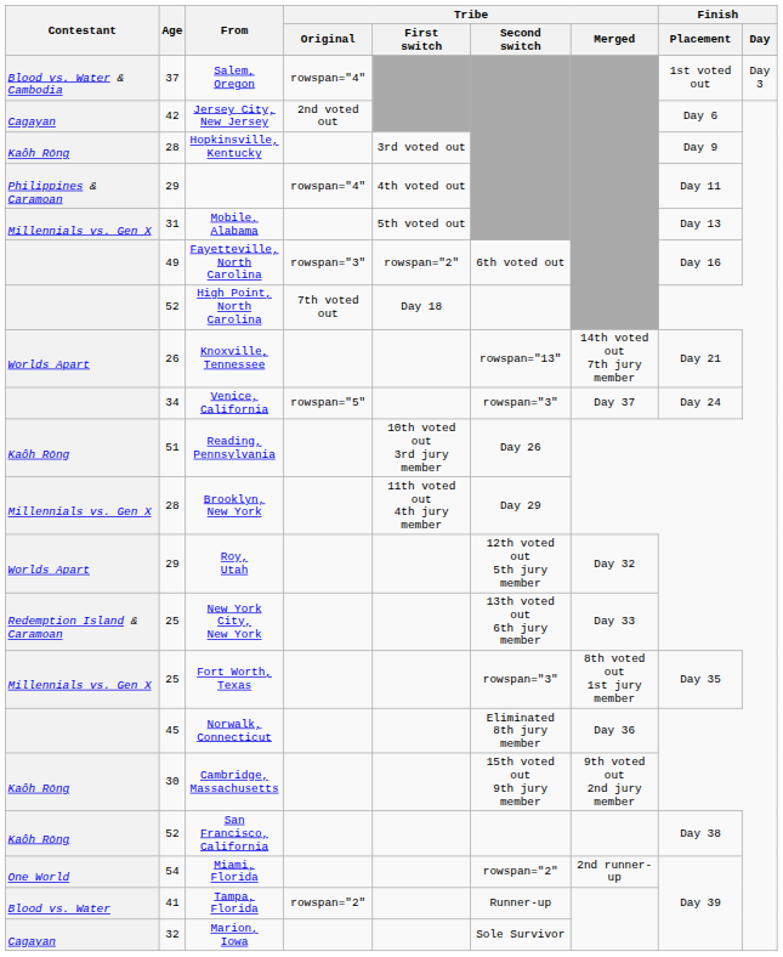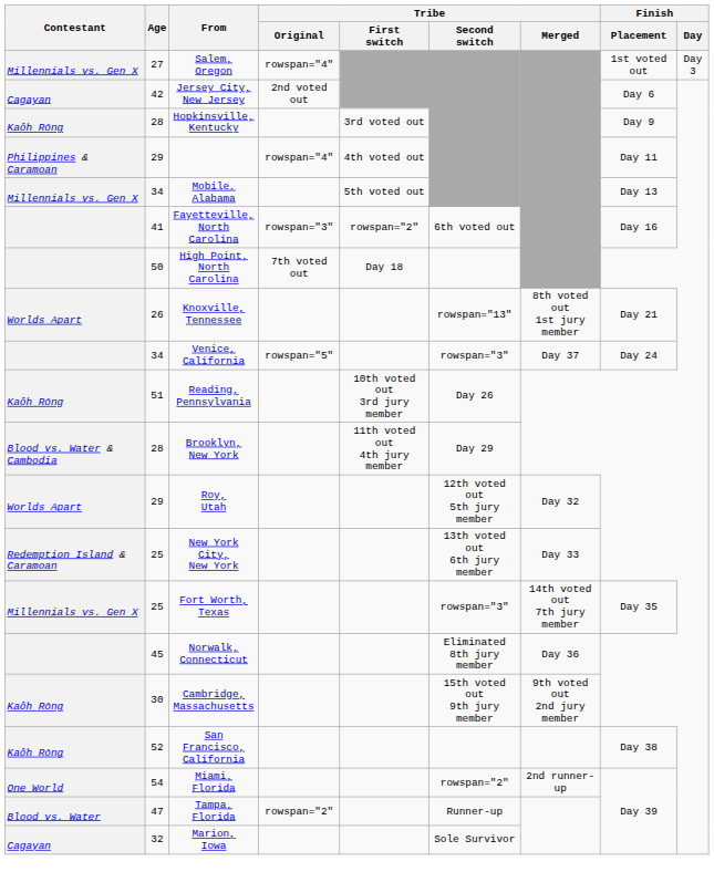Salem, Oregon | Contestant: Blood vs. Water & Cambodia -> Millennials vs. Gen X
Salem, Oregon | Age: 37 -> 27
Mobile, Alabama | Age: 31 -> 34
Fayetteville, North Carolina | Age: 49 -> 41
High Point, North Carolina | Age: 52 -> 50
Knoxville, Tennessee | Tribe / Merged: 14th voted out 7th jury member -> 8th voted out 1st jury member
Brooklyn, New York | Contestant: Millennials vs. Gen X -> Blood vs. Water & Cambodia
Fort Worth, Texas | Tribe / Merged: 8th voted out 1st jury member -> 14th voted out 7th jury member
Tampa, Florida | Age: 41 -> 47
